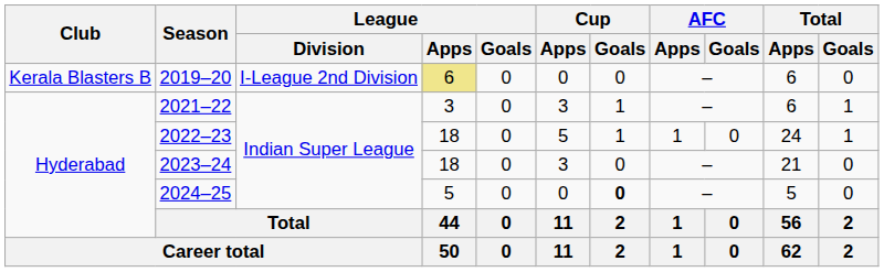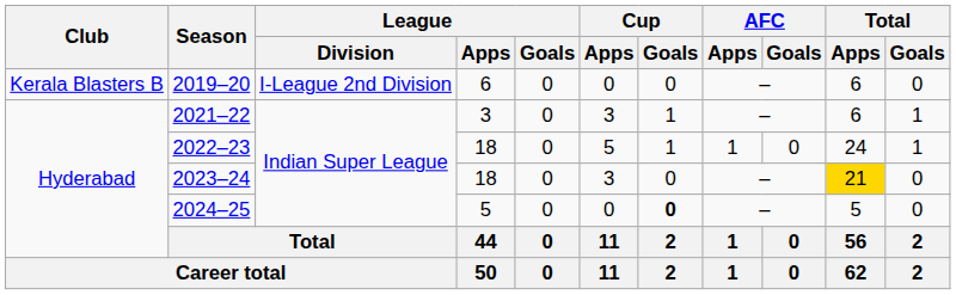2019–20 | League / Apps: khaki background -> no background
2023–24 | Total / Apps: no background -> gold background
